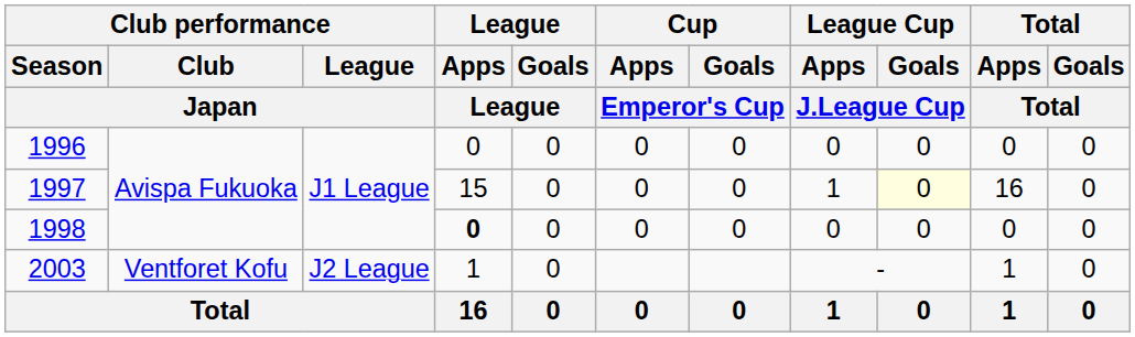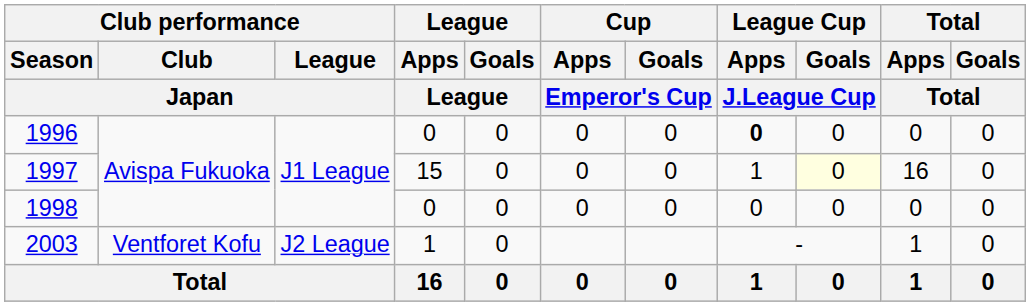1996 | League Cup / Apps / J.League Cup: normal -> bold
1998 | League / Apps / League: bold -> normal
